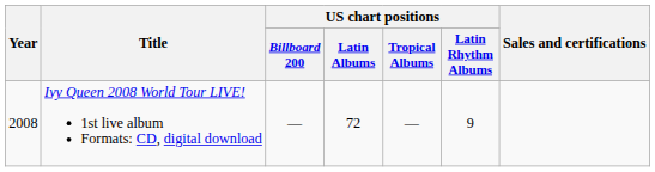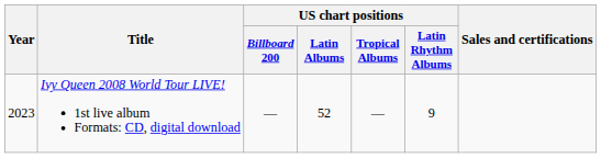row 3 | Year: 2008 -> 2023
row 3 | US chart positions / Latin Albums: 72 -> 52
